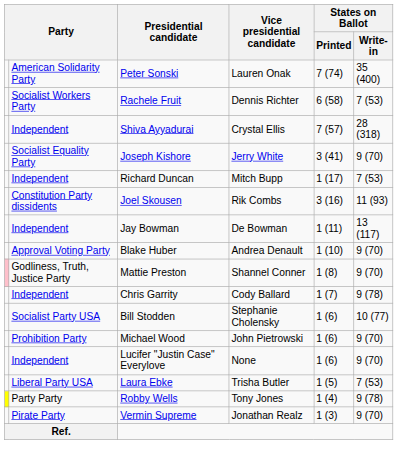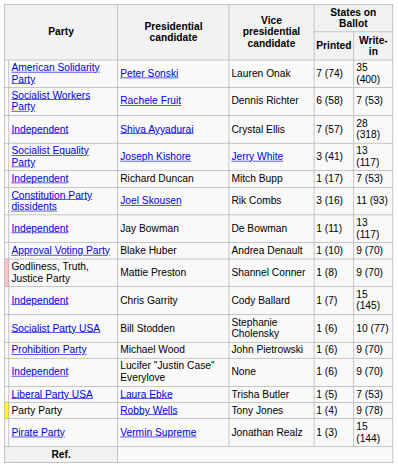Joseph Kishore | States on Ballot / Write-in: 9 (70) -> 13 (117)
Chris Garrity | States on Ballot / Write-in: 9 (78) -> 15 (145)
Vermin Supreme | States on Ballot / Write-in: 9 (70) -> 15 (144)
